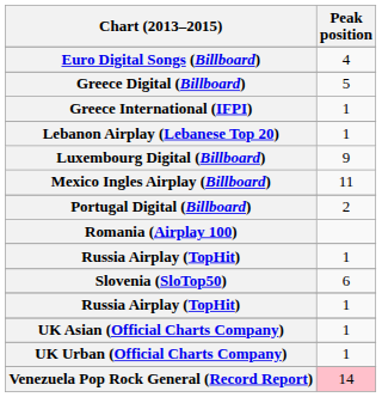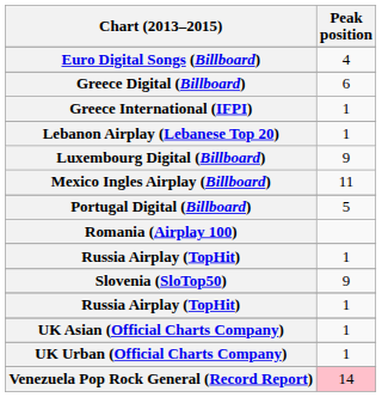row 3 | Peak position: 5 -> 6
row 8 | Peak position: 2 -> 5
row 11 | Peak position: 6 -> 9
